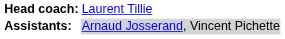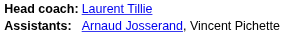Assistants: | column 2: lightgrey background -> no background
